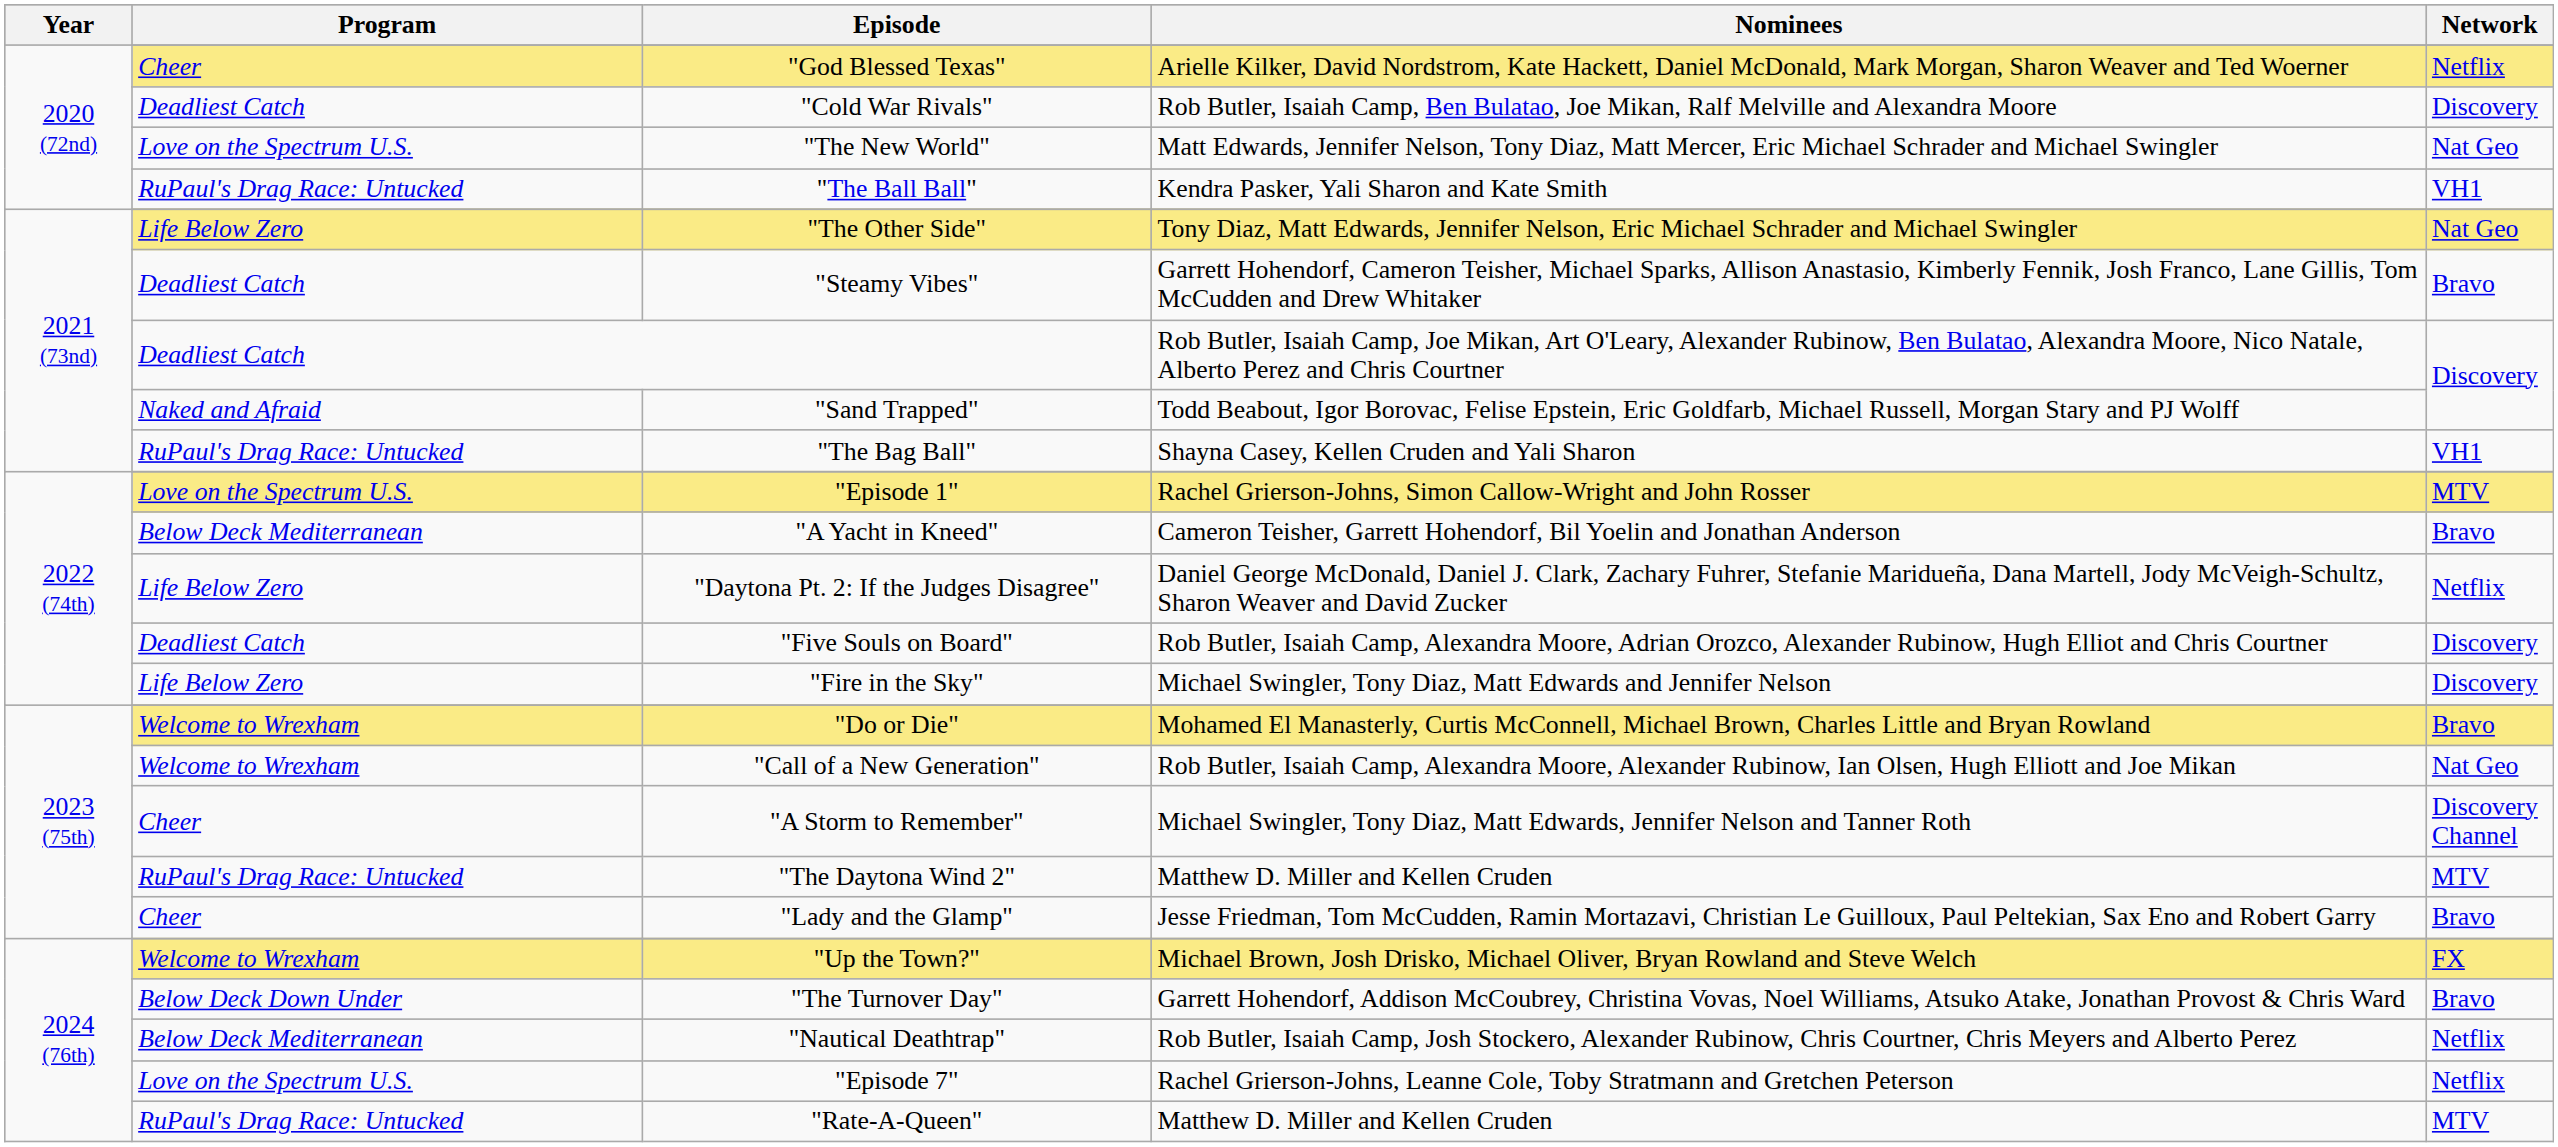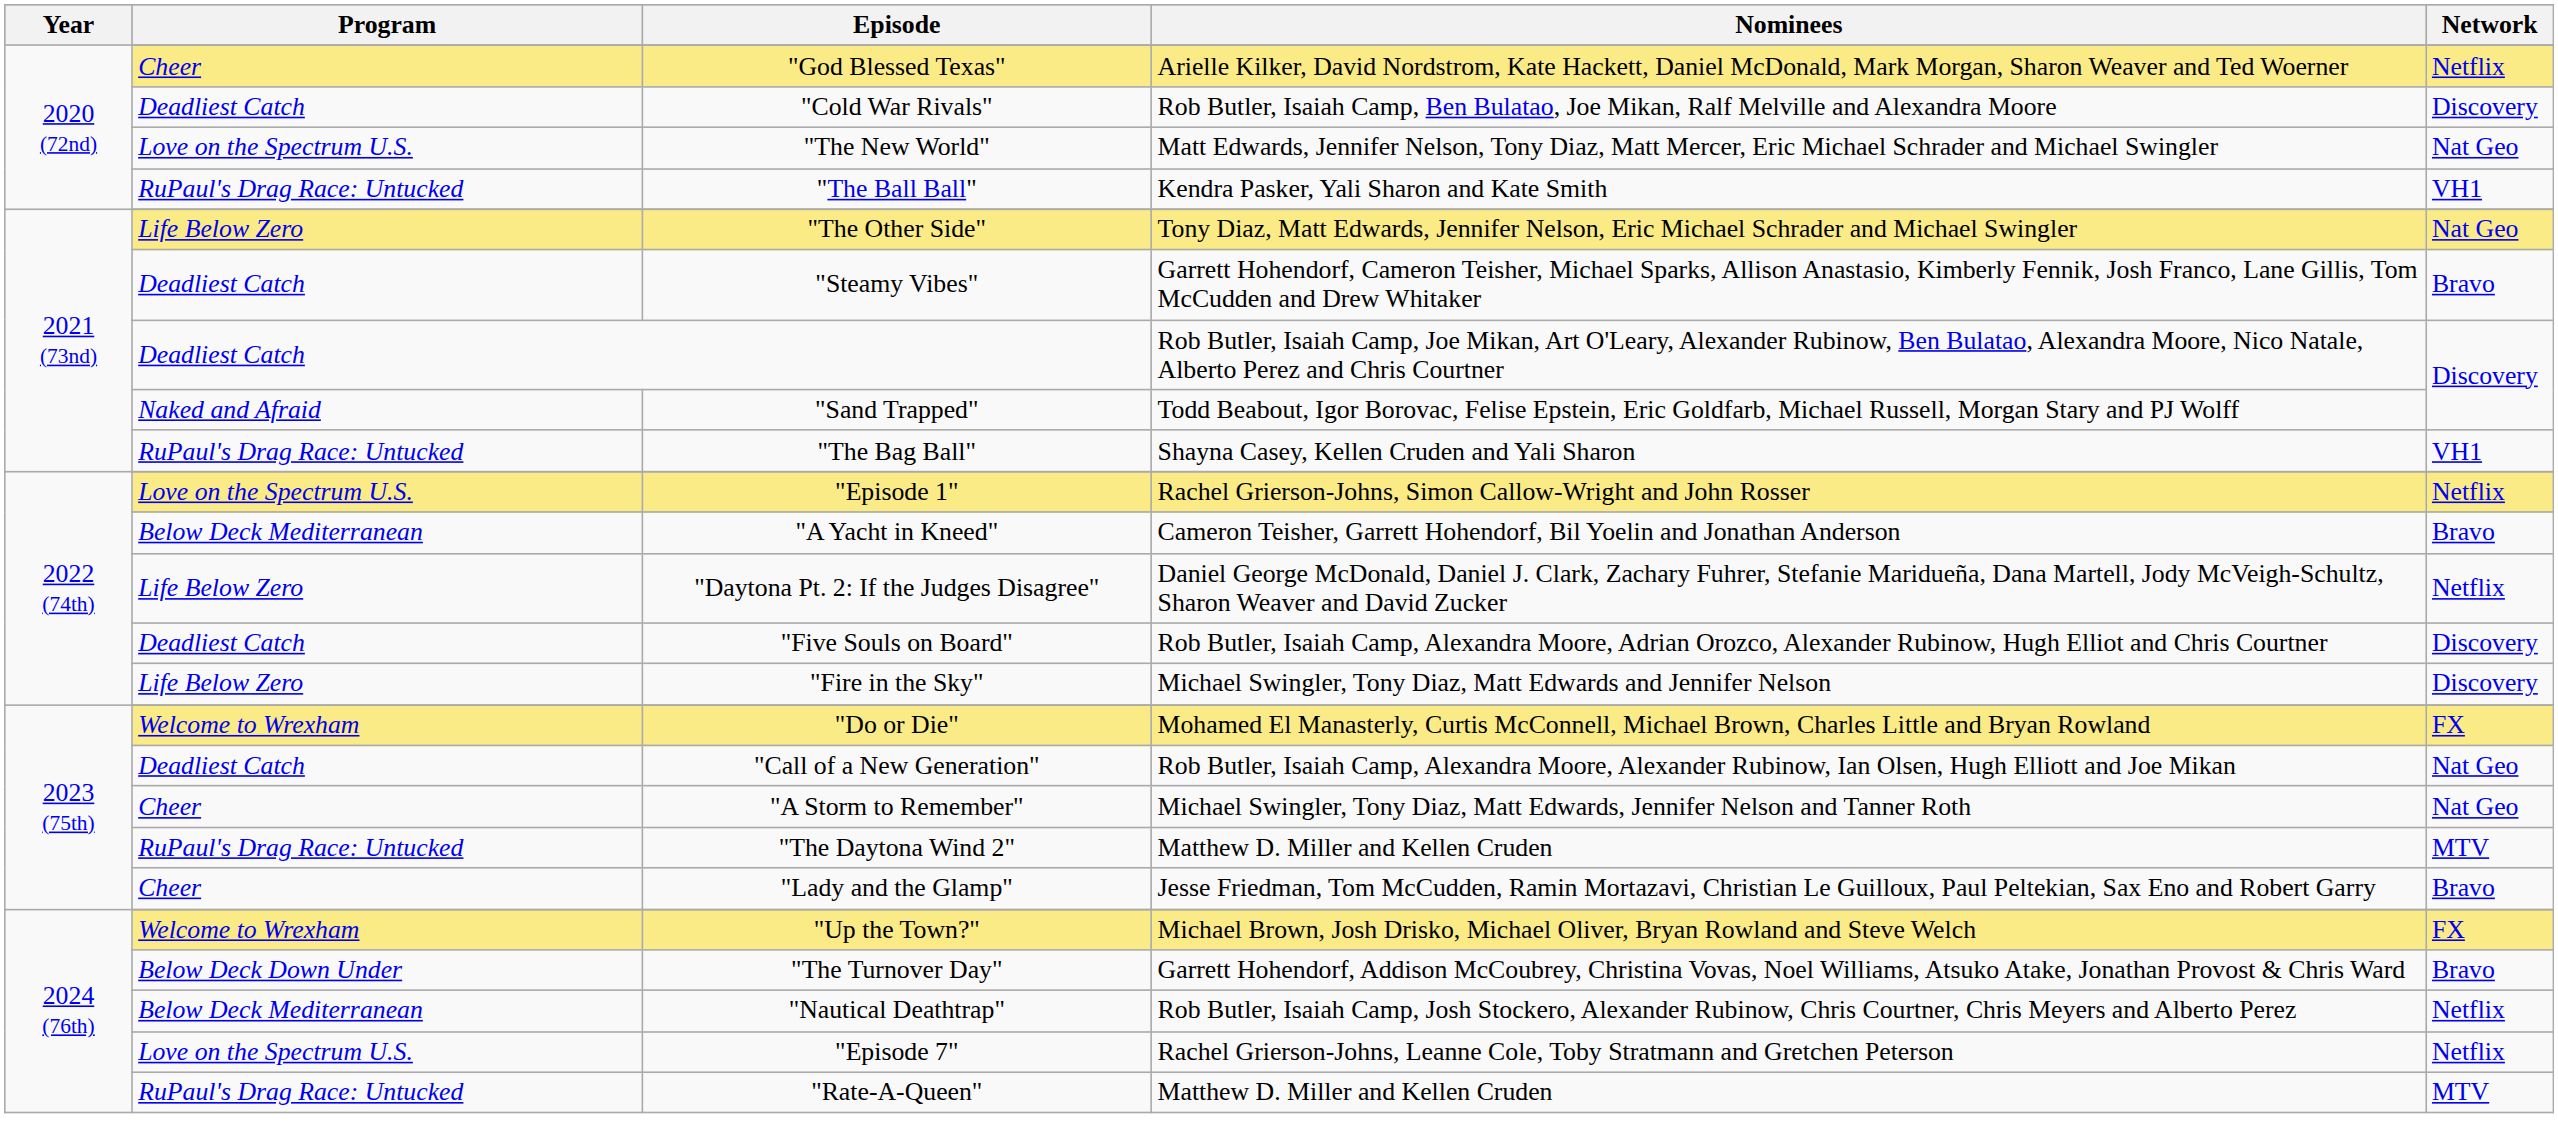"Episode 1" | Network: MTV -> Netflix
"Do or Die" | Network: Bravo -> FX
"Call of a New Generation" | Program: Welcome to Wrexham -> Deadliest Catch
"A Storm to Remember" | Network: Discovery Channel -> Nat Geo
